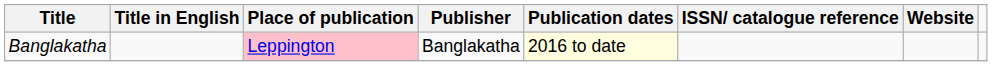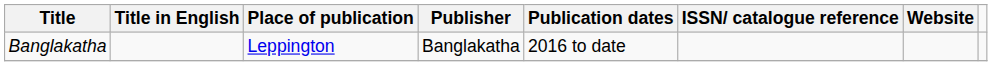row 2 | Place of publication: pink background -> no background
row 2 | Publication dates: lightyellow background -> no background
